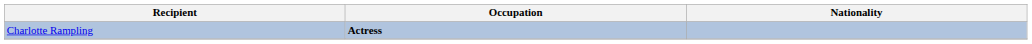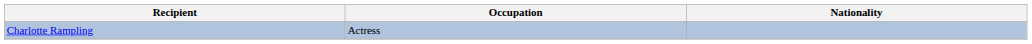Charlotte Rampling | Occupation: bold -> normal
